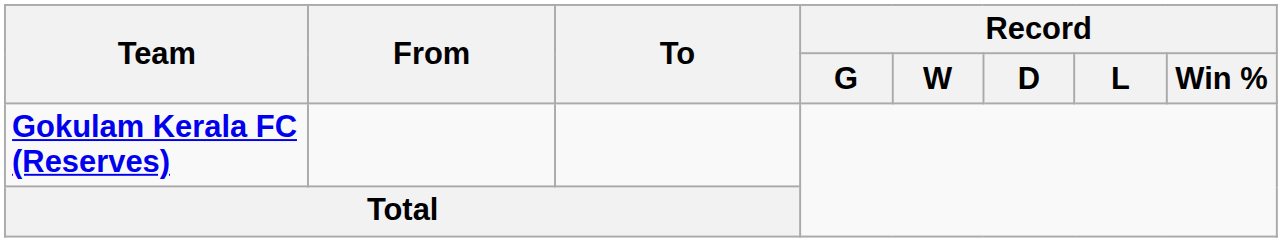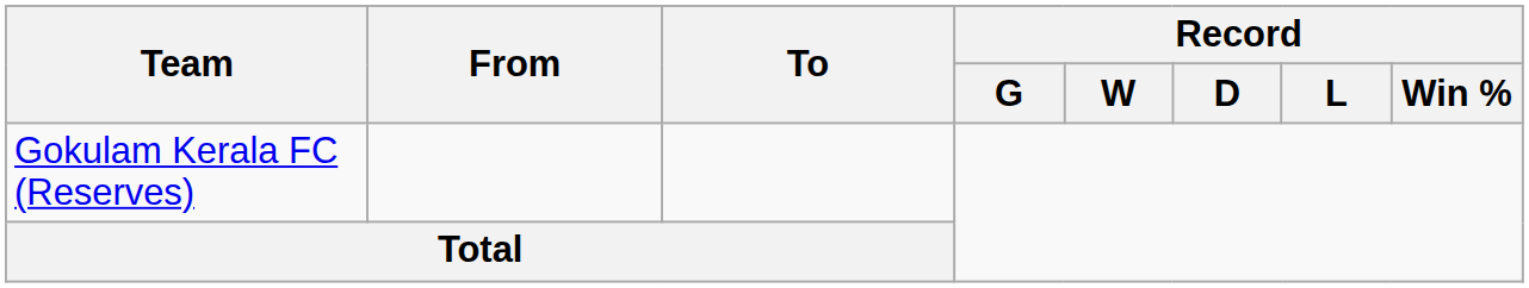Gokulam Kerala FC (Reserves) | Team: bold -> normal
